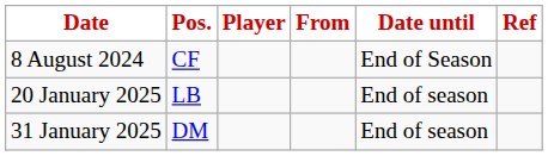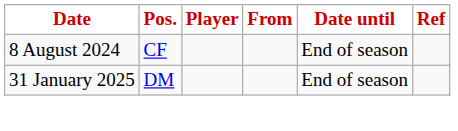8 August 2024 | Date until: End of Season -> End of season
- row: 20 January 2025 | LB | End of season
